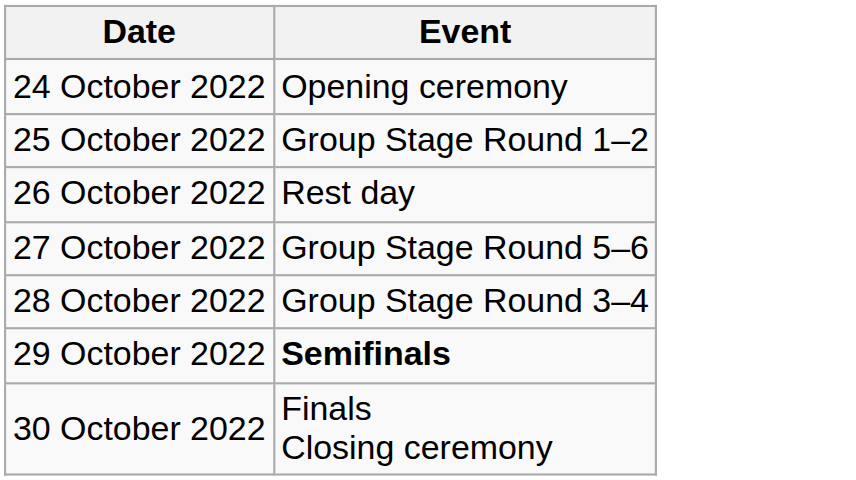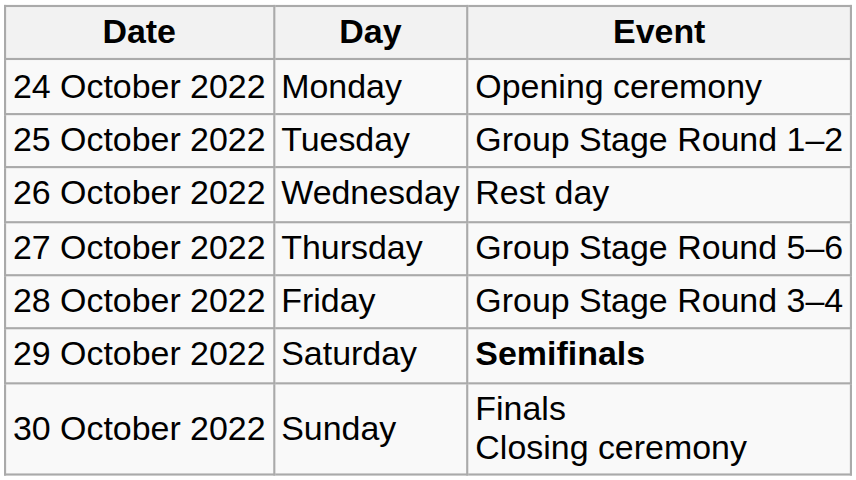+ column: Day | Monday | Tuesday | Wednesday | Thursday | Friday | Saturday | Sunday
